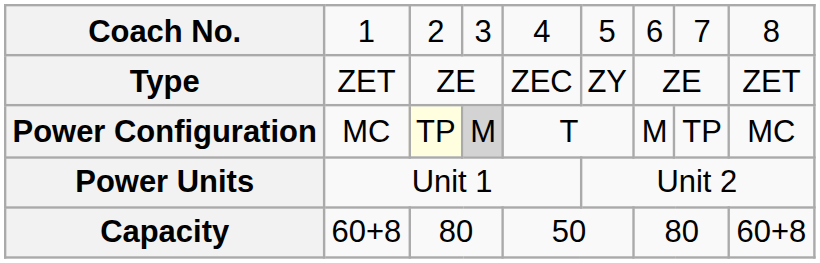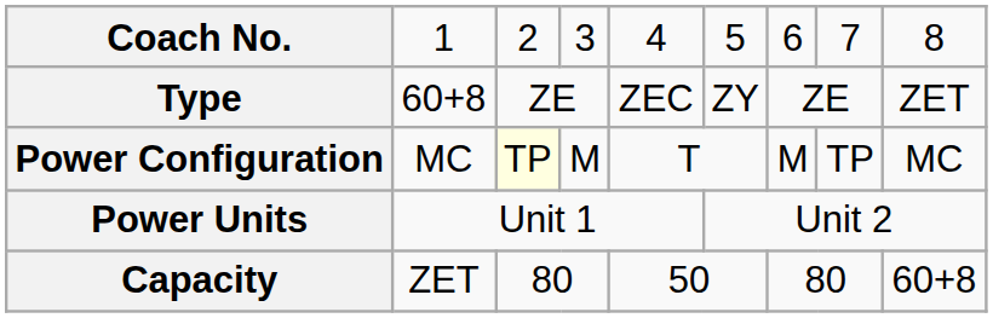Type | column 2: ZET -> 60+8
Power Configuration | column 4: lightgrey background -> no background
Capacity | column 2: 60+8 -> ZET
